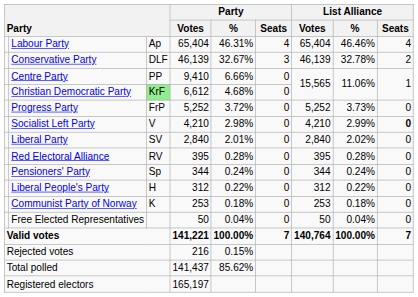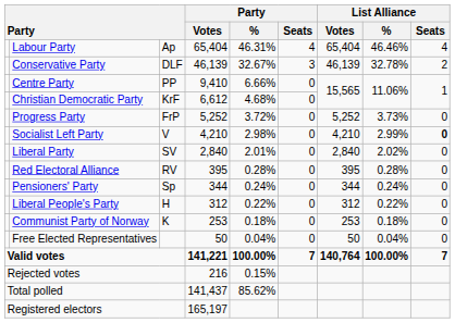Christian Democratic Party | column 3: lightgreen background -> no background
